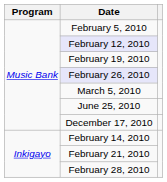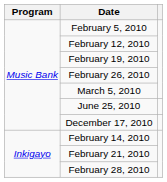February 12, 2010 | Date: lavender background -> no background
February 26, 2010 | Date: lavender background -> no background
